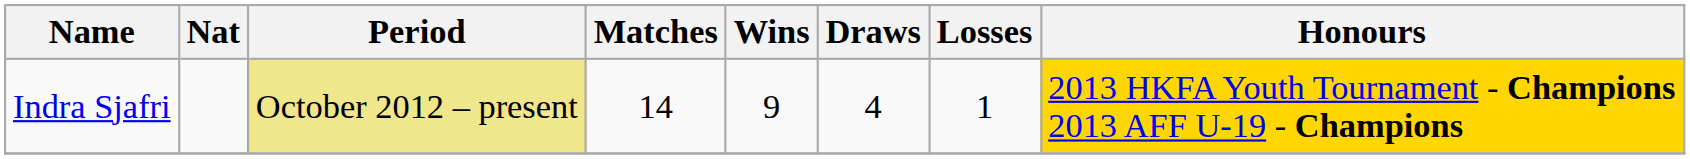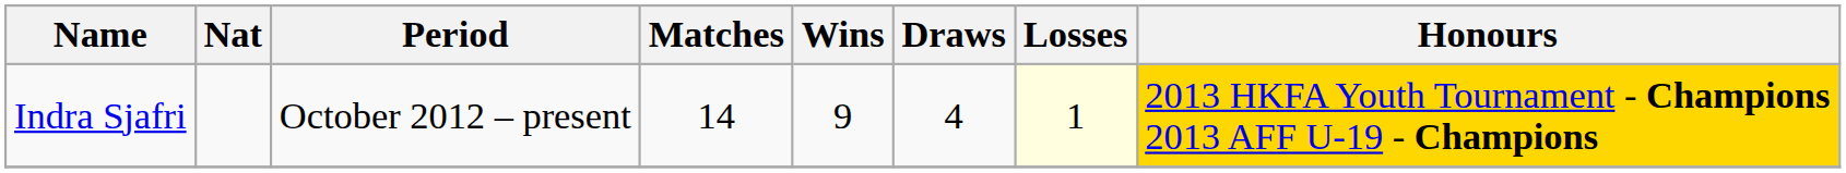Indra Sjafri | Period: khaki background -> no background
Indra Sjafri | Losses: no background -> lightyellow background
